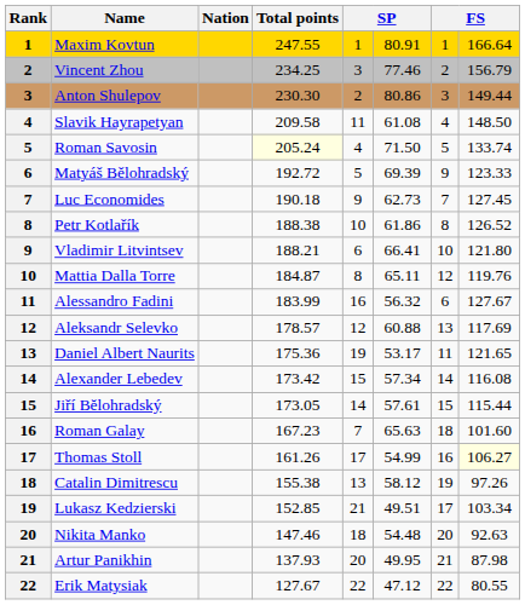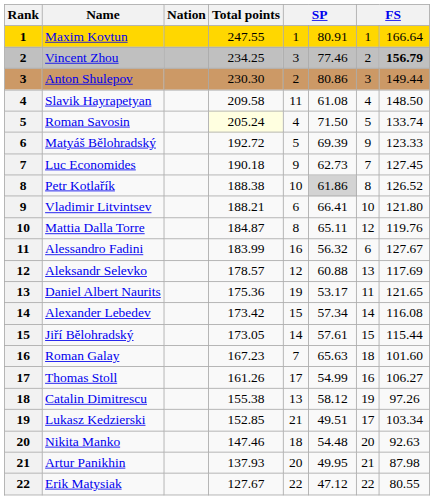Vincent Zhou | column 8: normal -> bold
Petr Kotlařík | column 6: no background -> lightgrey background
Thomas Stoll | column 8: lightyellow background -> no background
